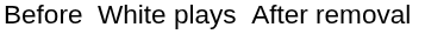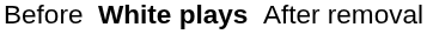Before | column 2: normal -> bold
